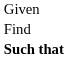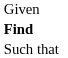Find | column 1: normal -> bold
Such that | column 1: bold -> normal
